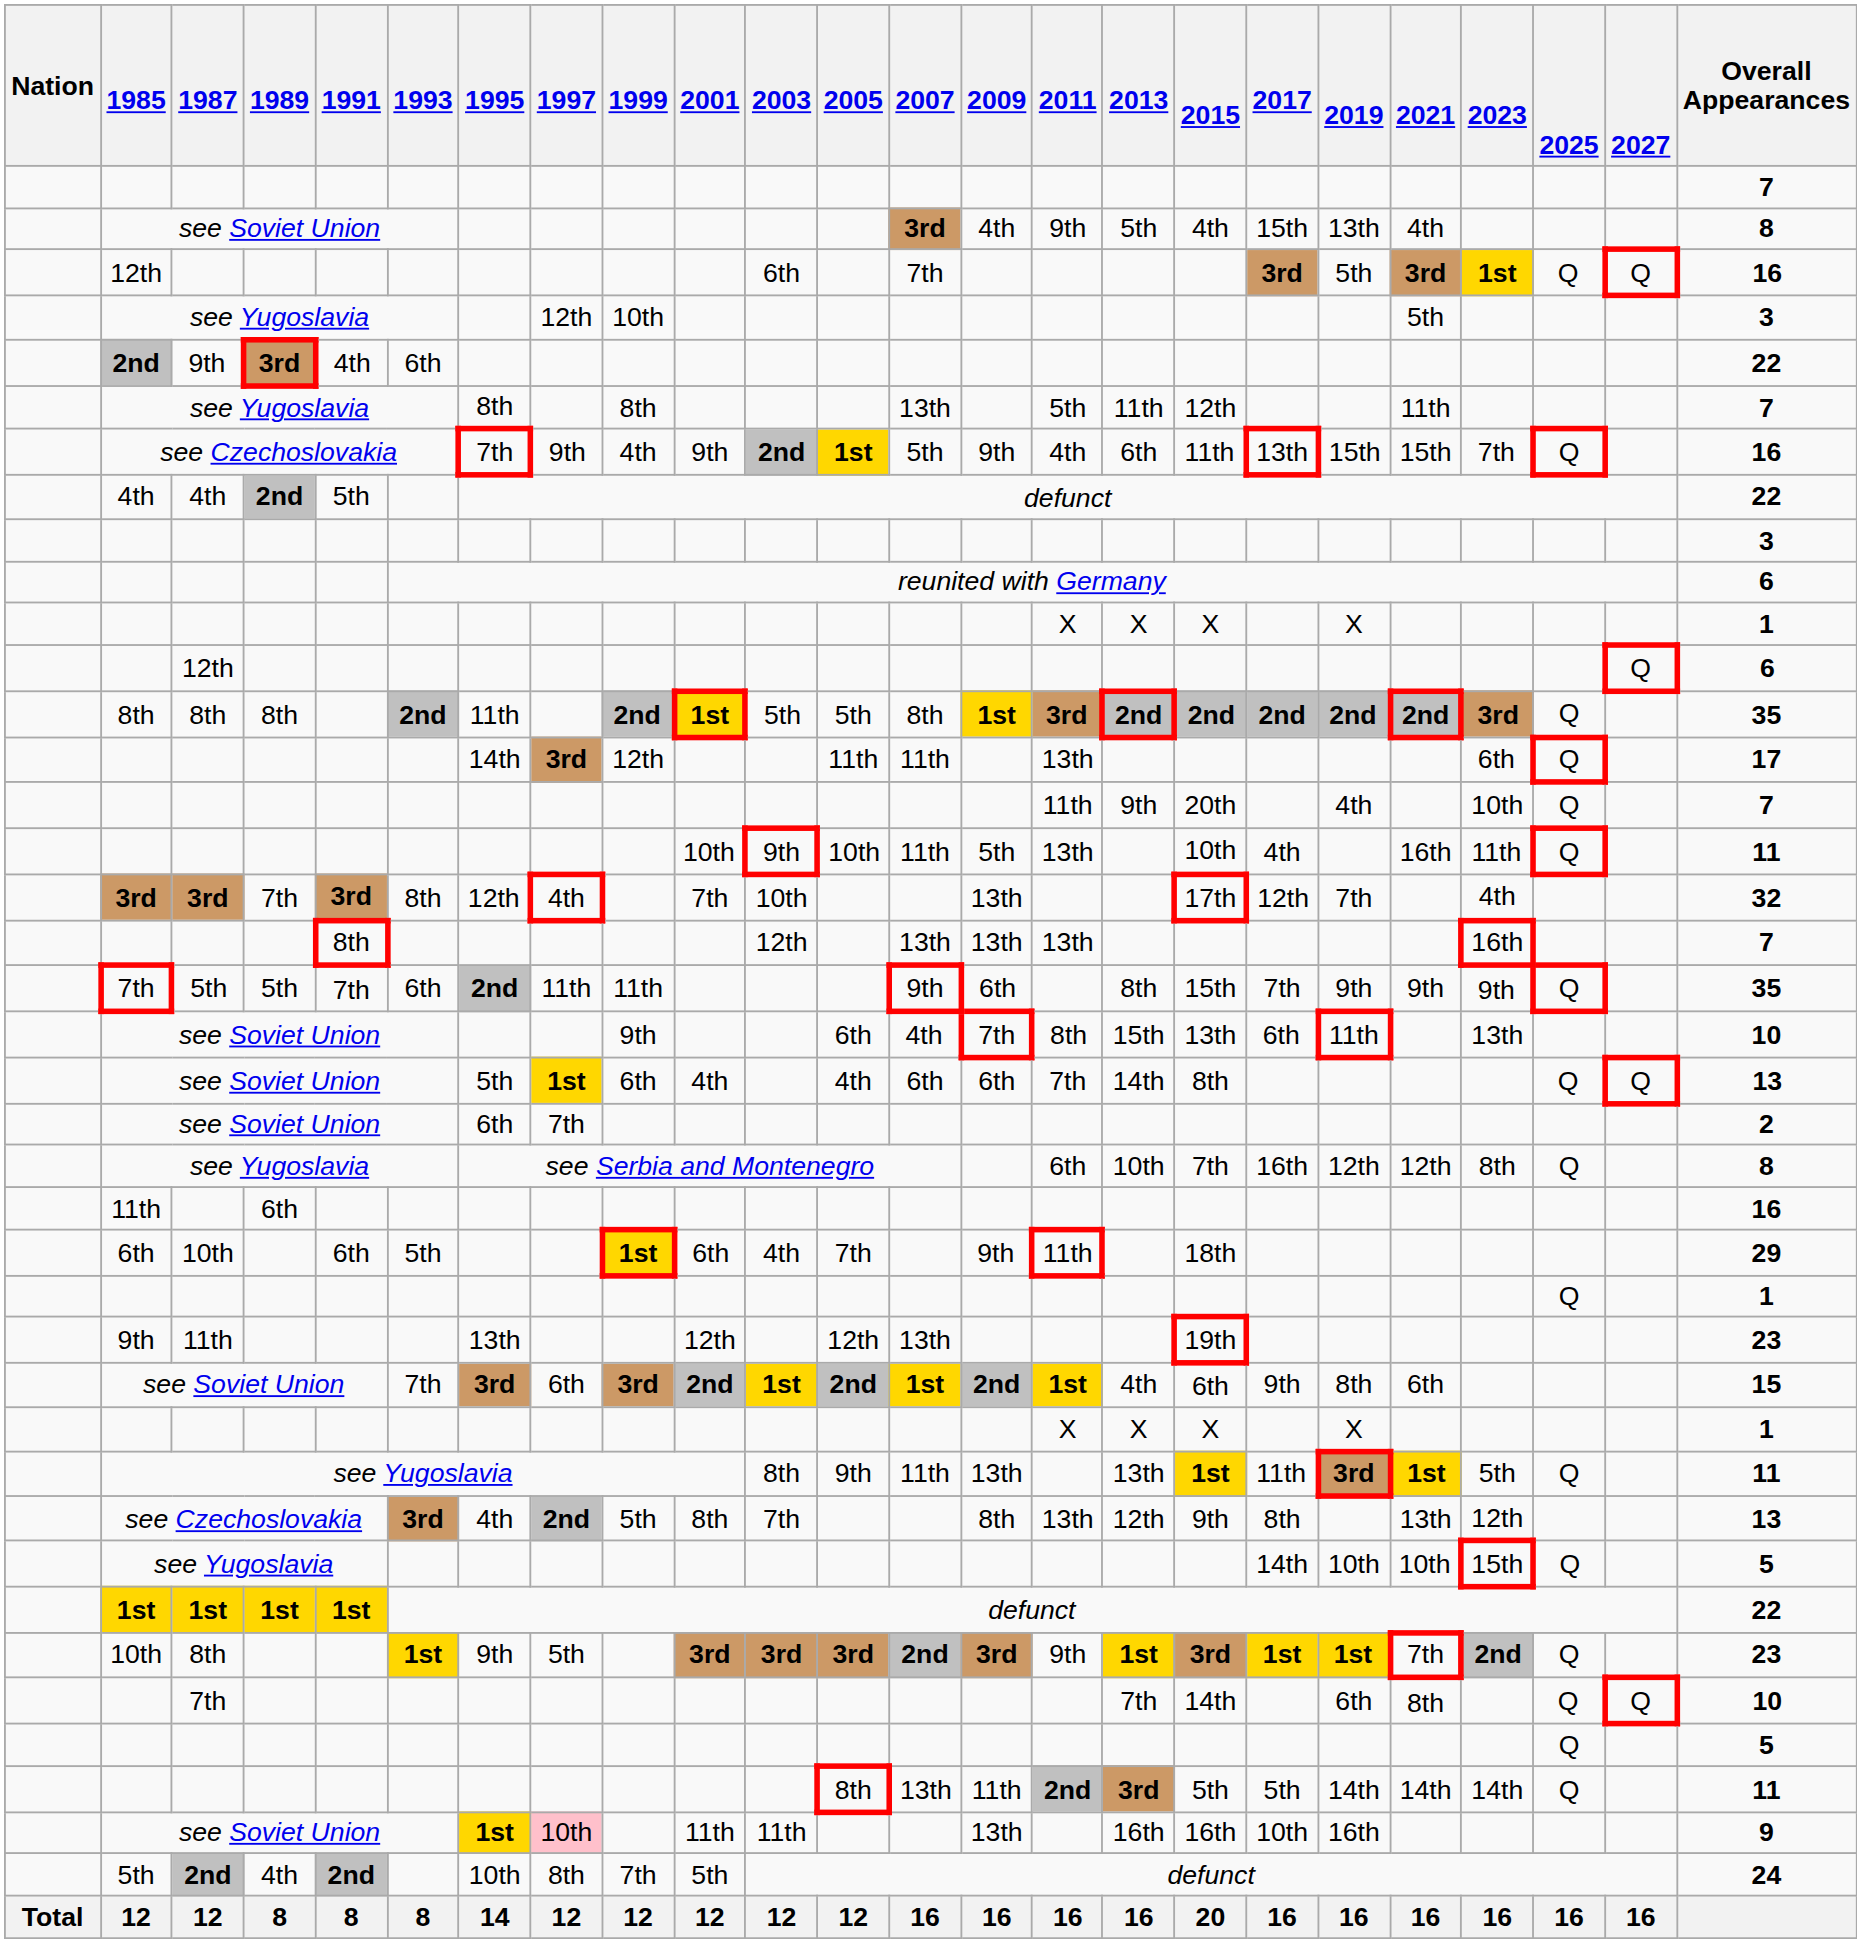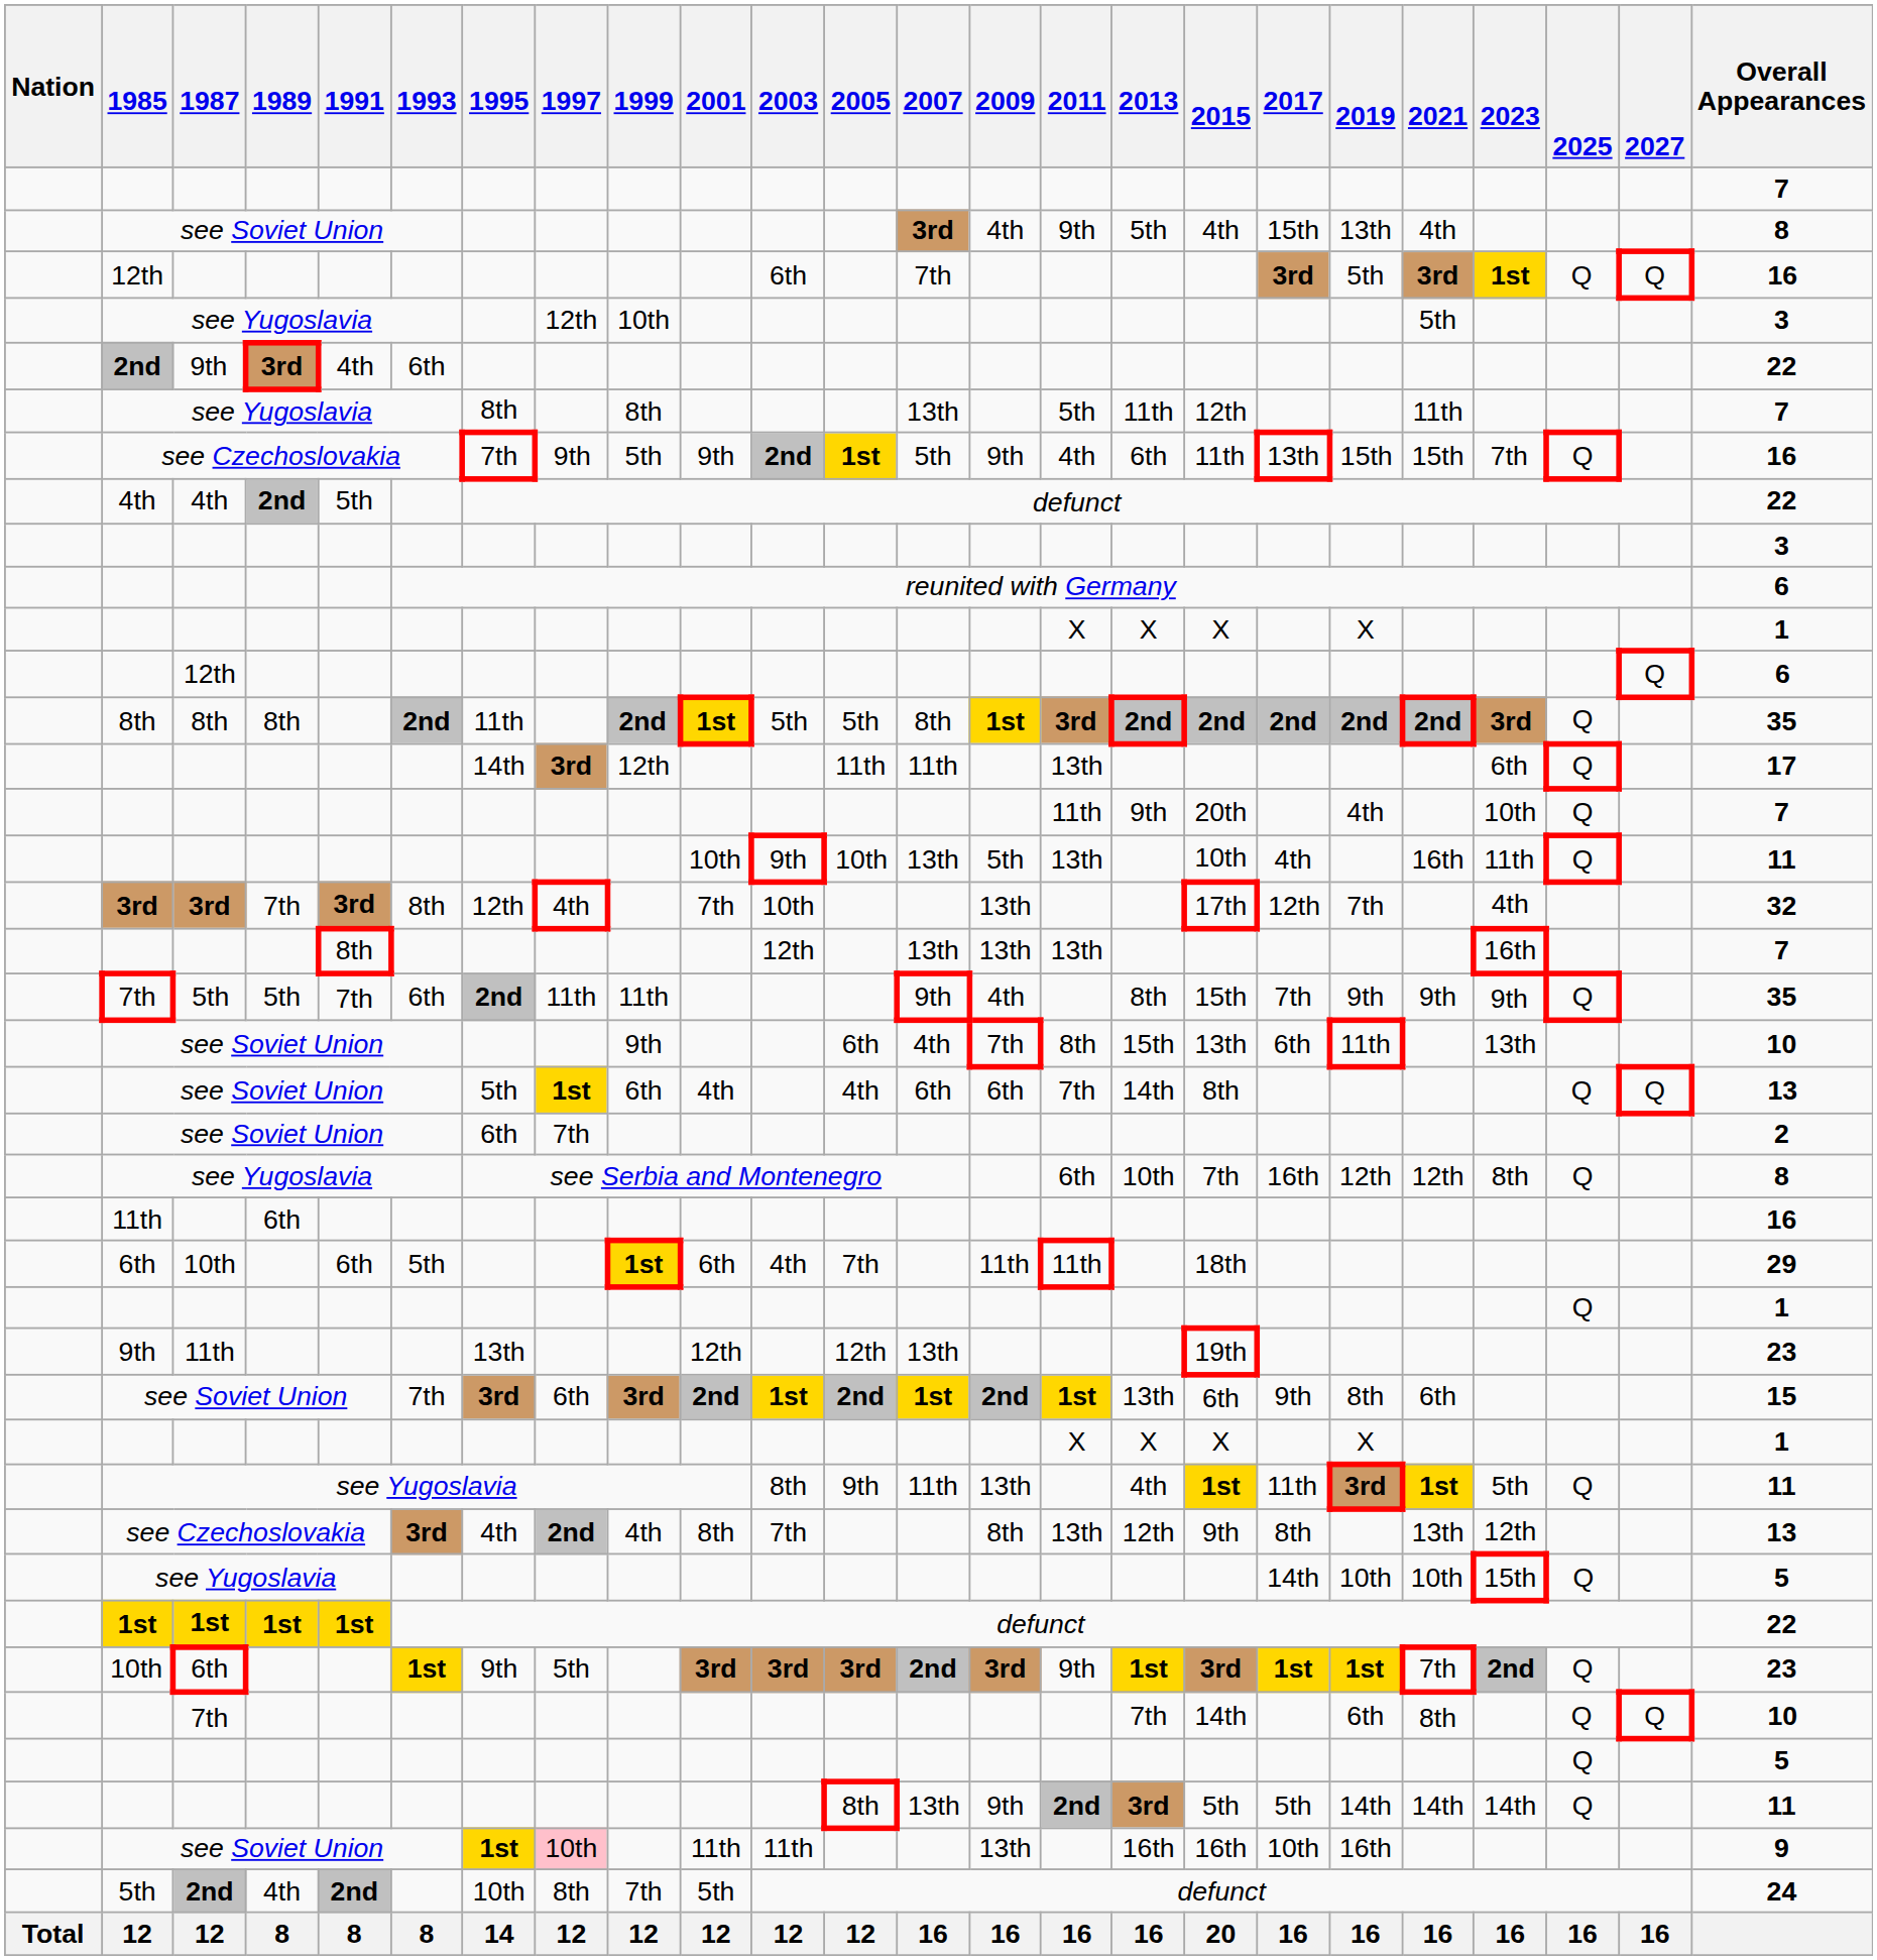row 8 | 1999: 4th -> 5th
row 17 | 2007: 11th -> 13th
row 20 | 2009: 6th -> 4th
row 26 | 2009: 9th -> 11th
row 29 | 2013: 4th -> 13th
row 31 | 2013: 13th -> 4th
row 32 | 1999: 5th -> 4th
row 35 | 1987: 8th -> 6th
row 38 | 2009: 11th -> 9th
